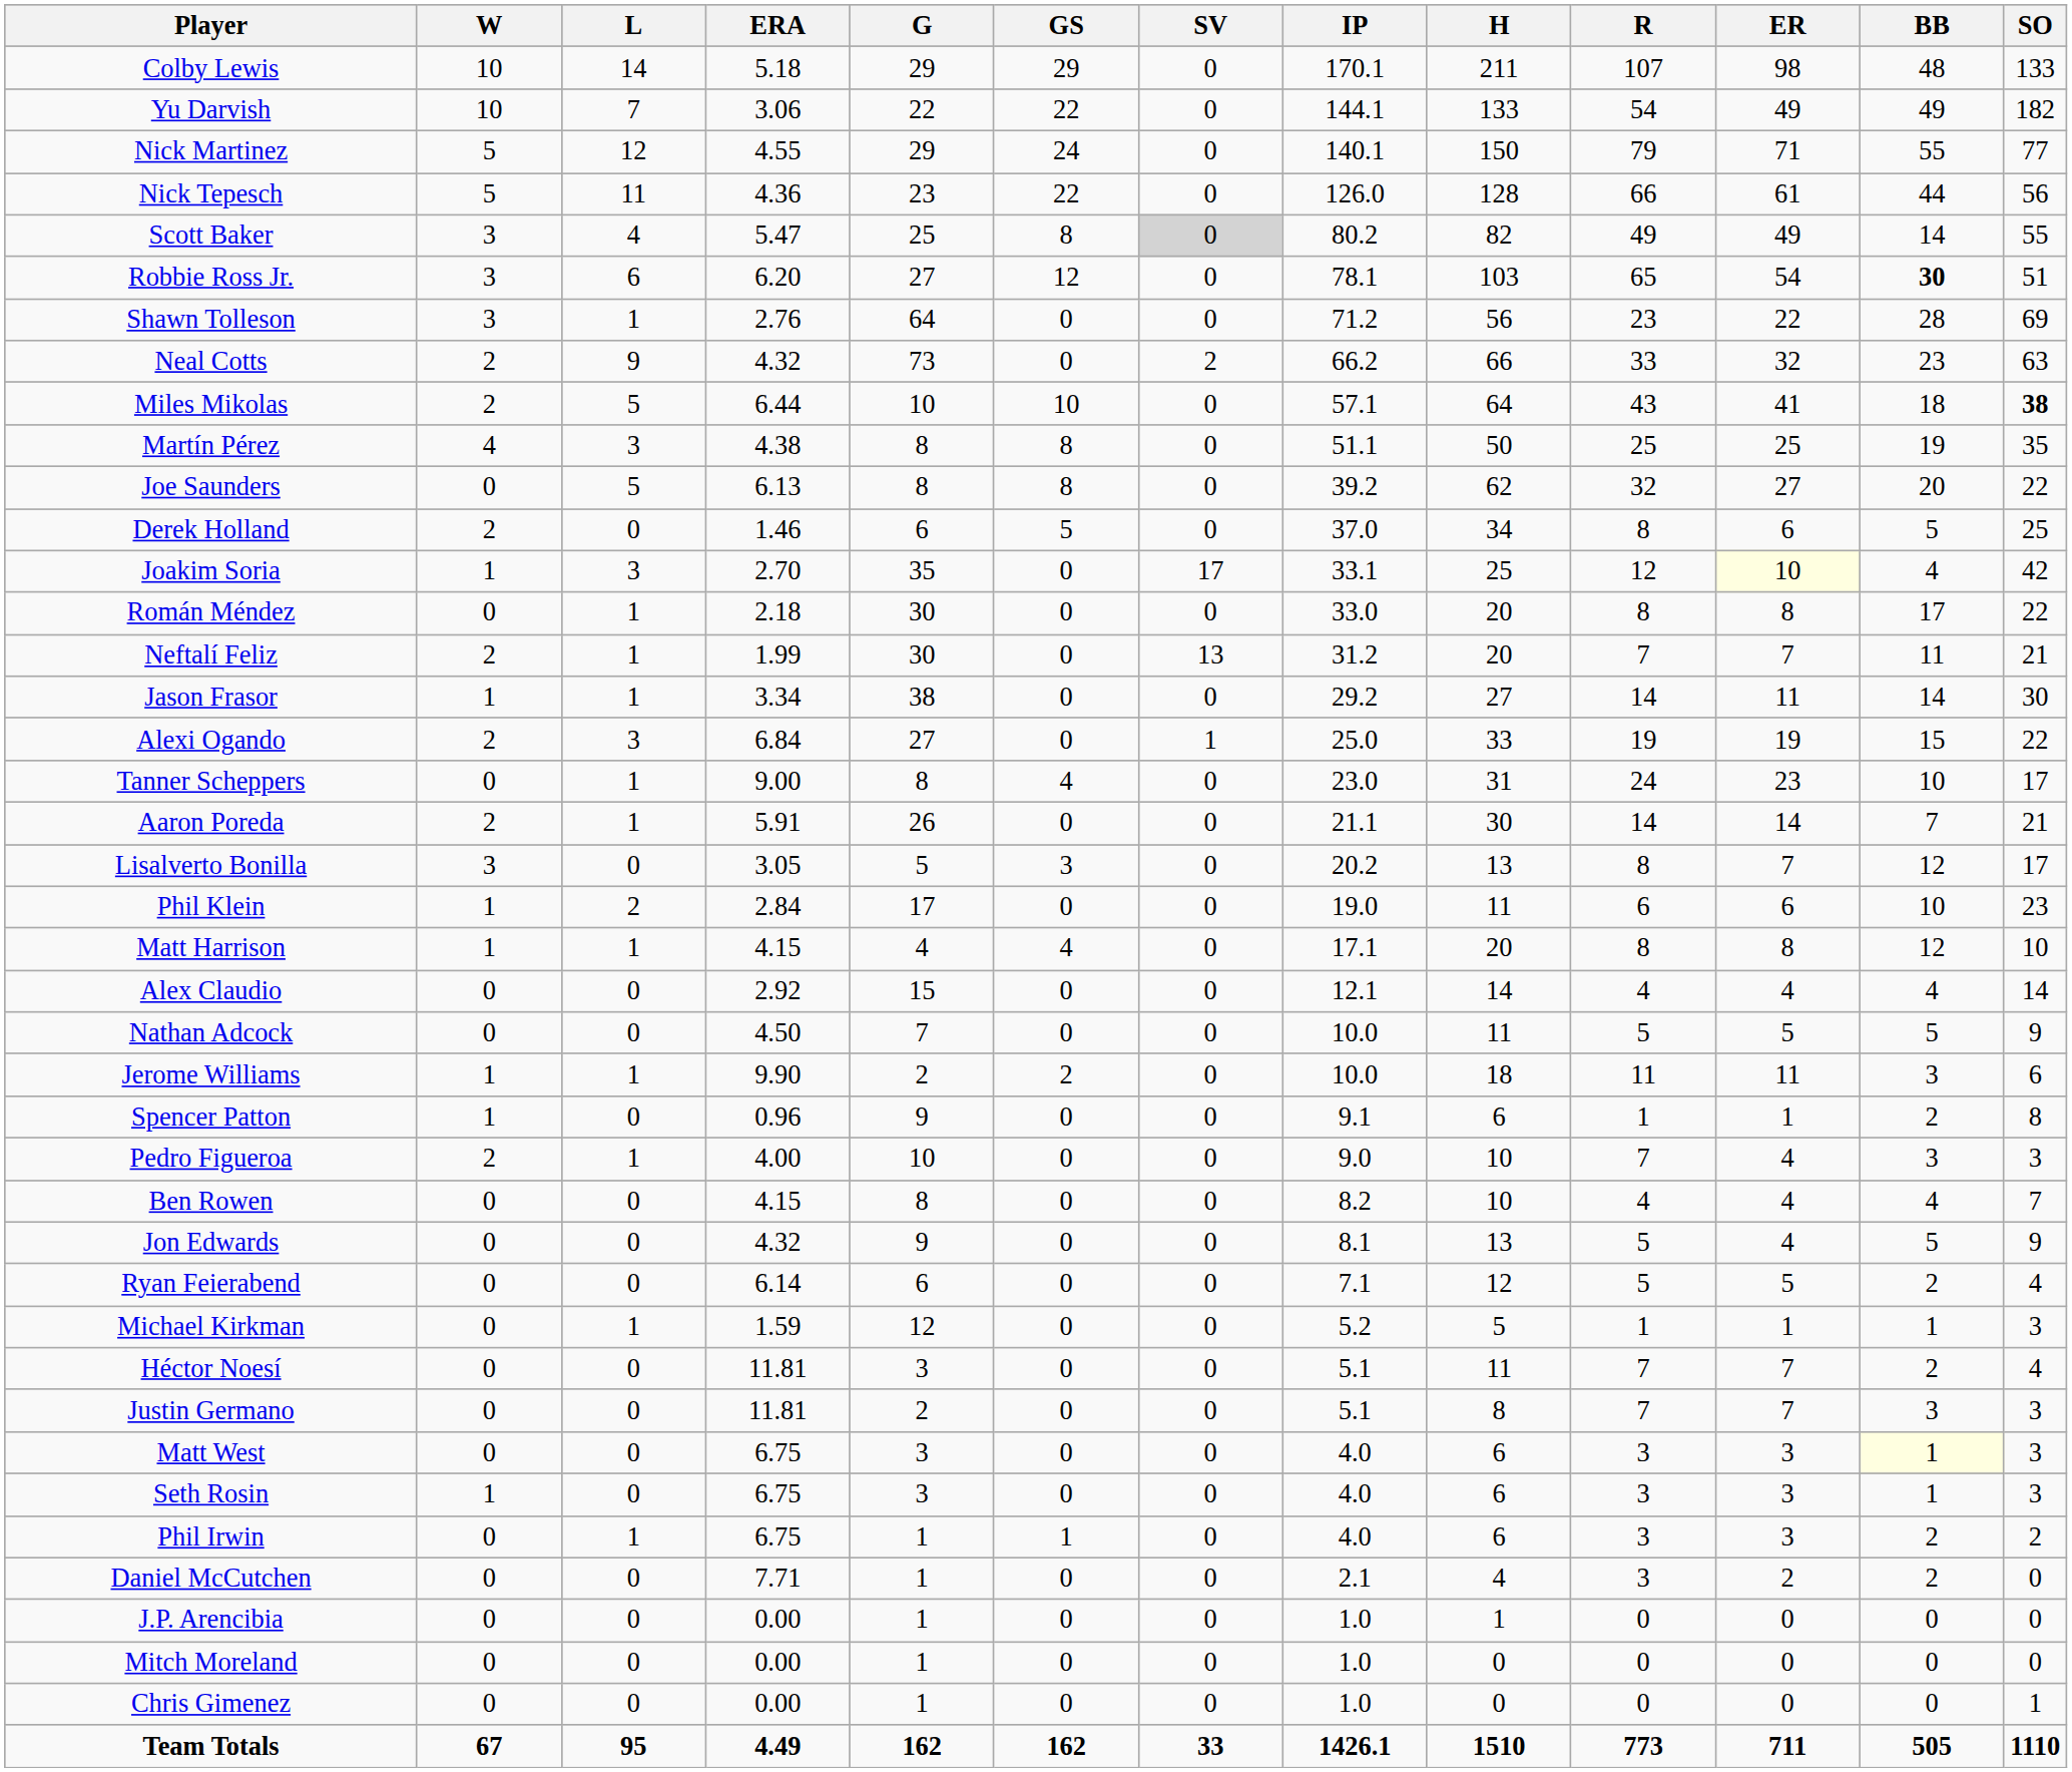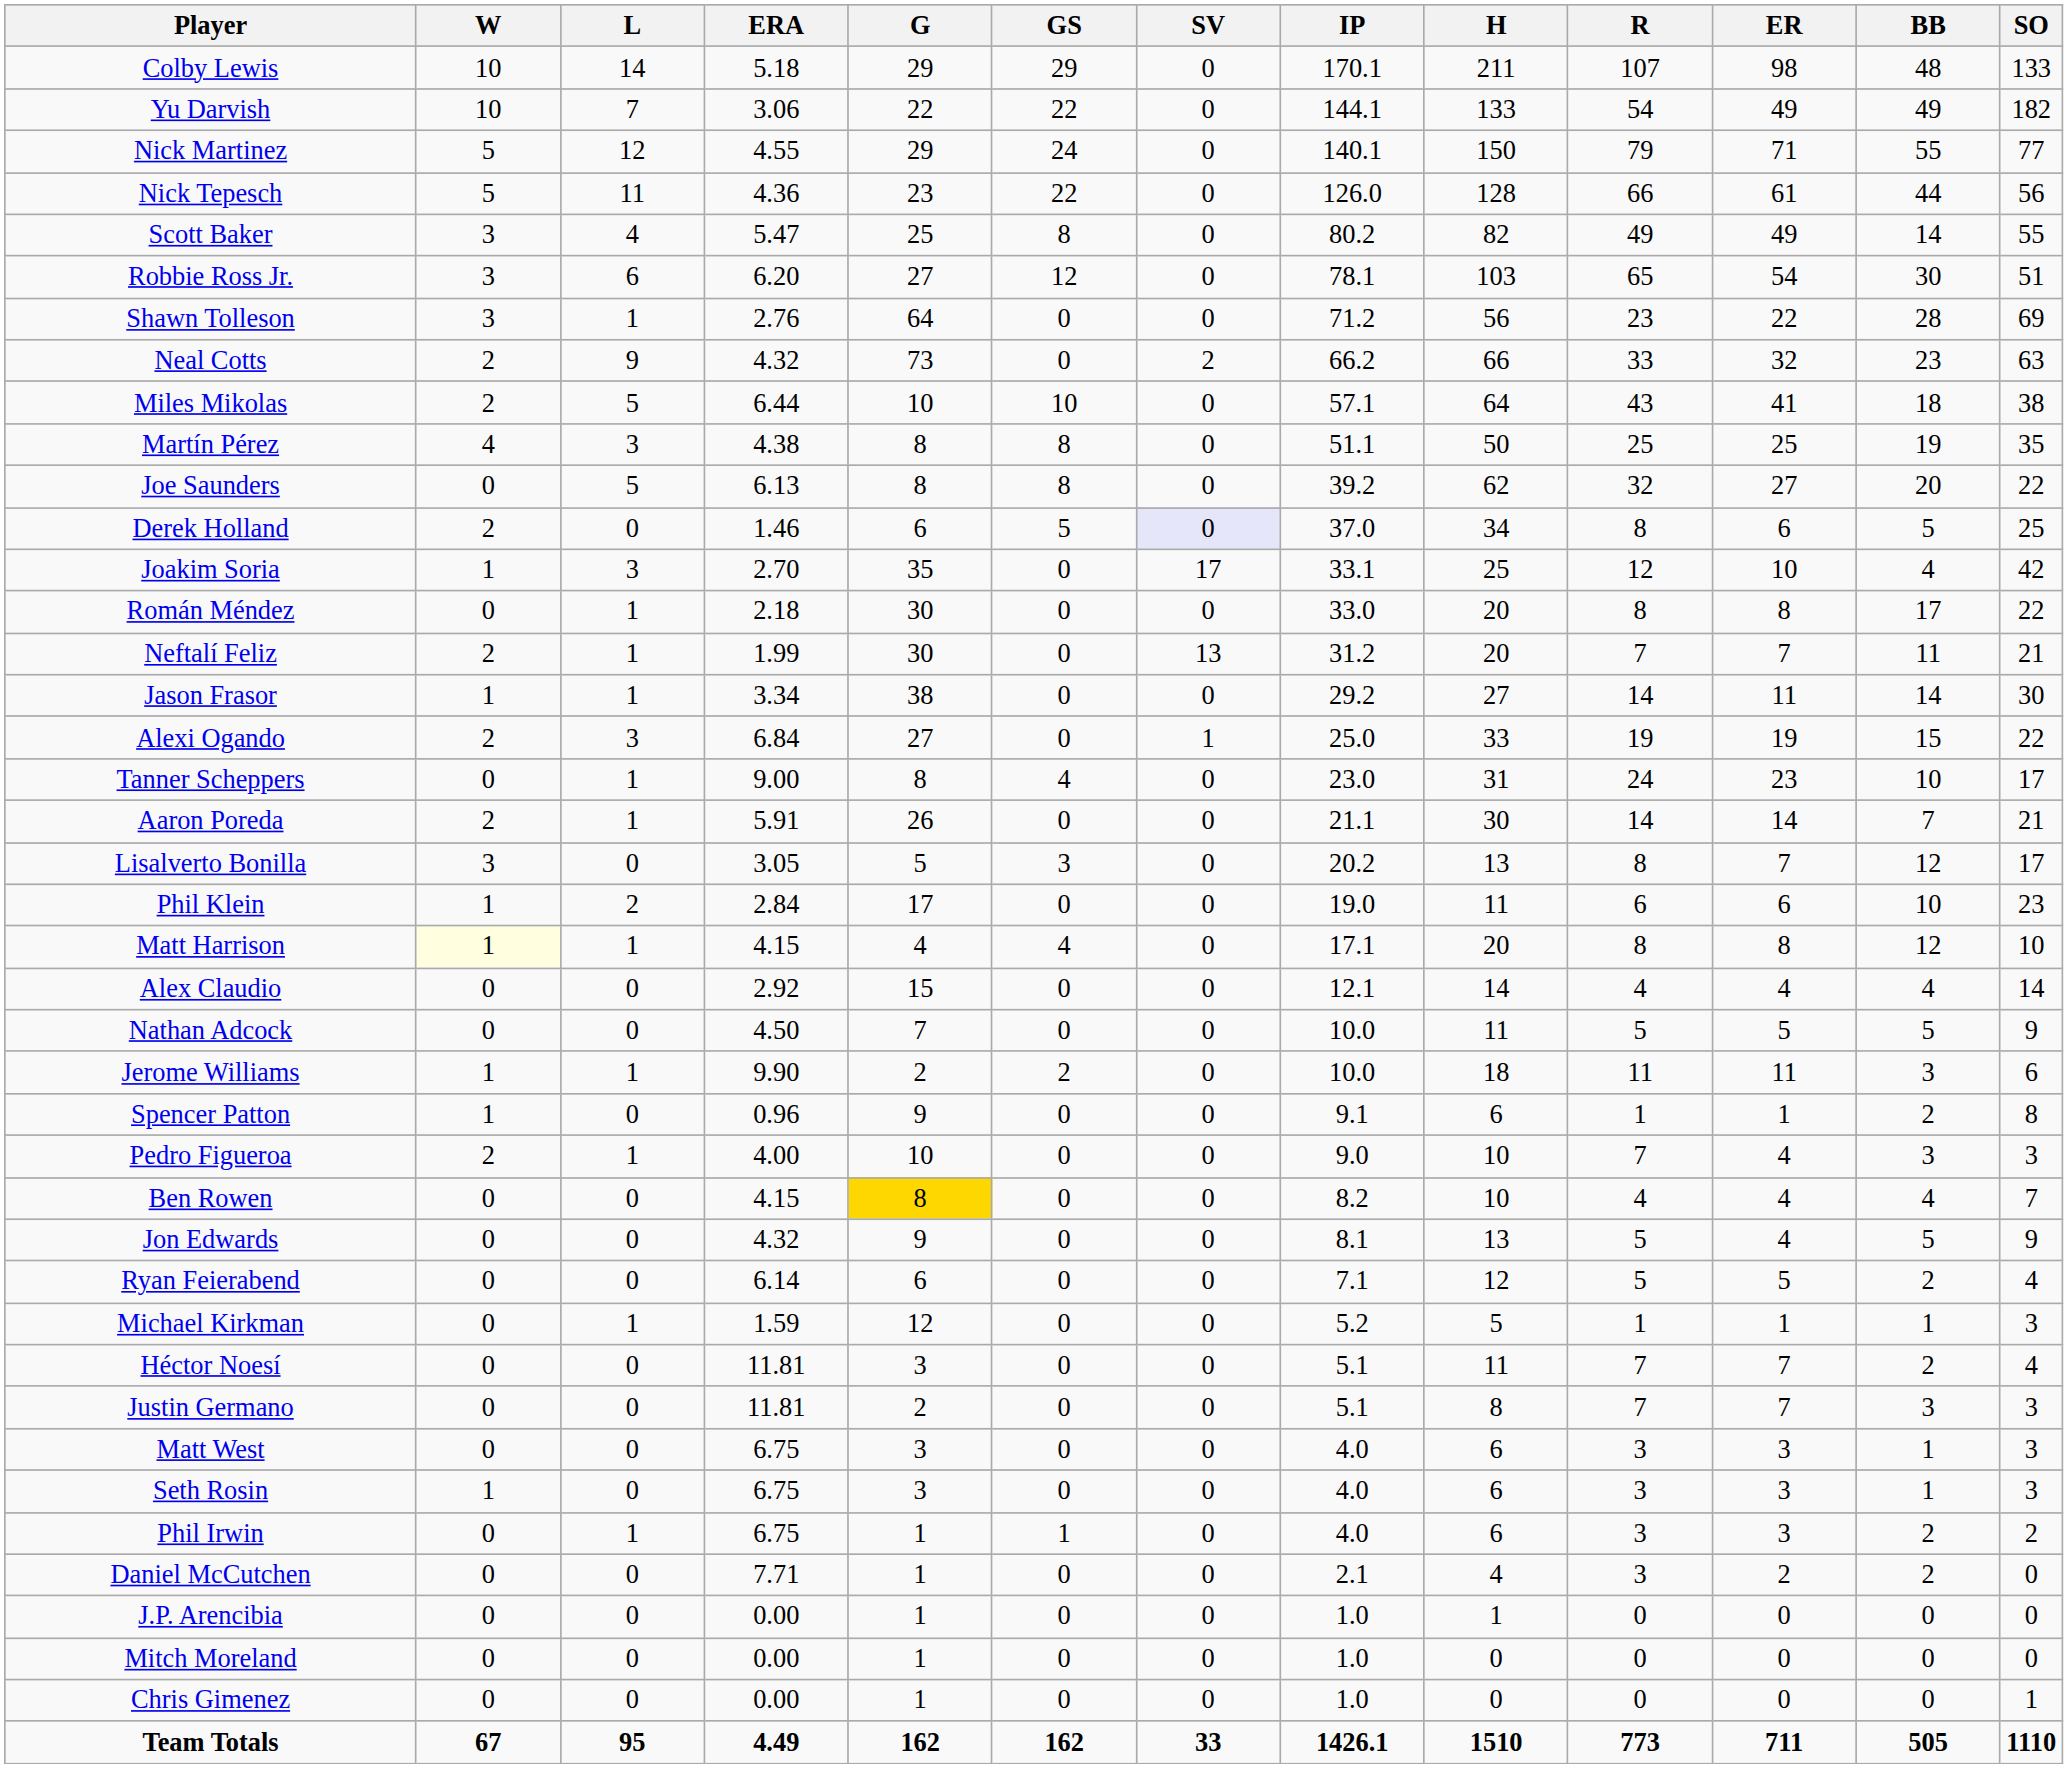Scott Baker | SV: lightgrey background -> no background
Robbie Ross Jr. | BB: bold -> normal
Miles Mikolas | SO: bold -> normal
Derek Holland | SV: no background -> lavender background
Joakim Soria | ER: lightyellow background -> no background
Matt Harrison | W: no background -> lightyellow background
Ben Rowen | G: no background -> gold background
Matt West | BB: lightyellow background -> no background
